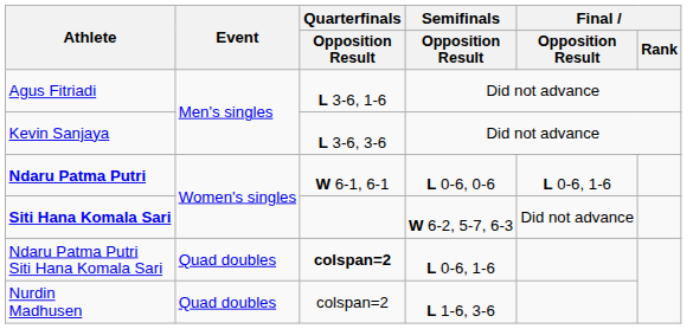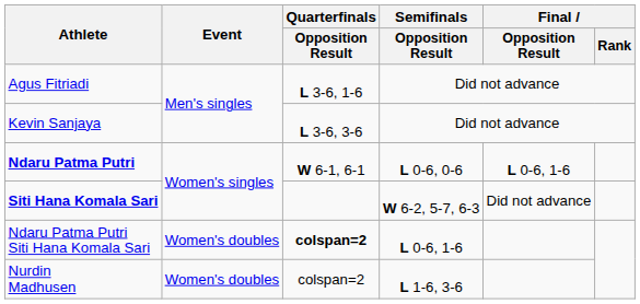Ndaru Patma Putri Siti Hana Komala Sari | Event: Quad doubles -> Women's doubles
Nurdin Madhusen | Event: Quad doubles -> Women's doubles
